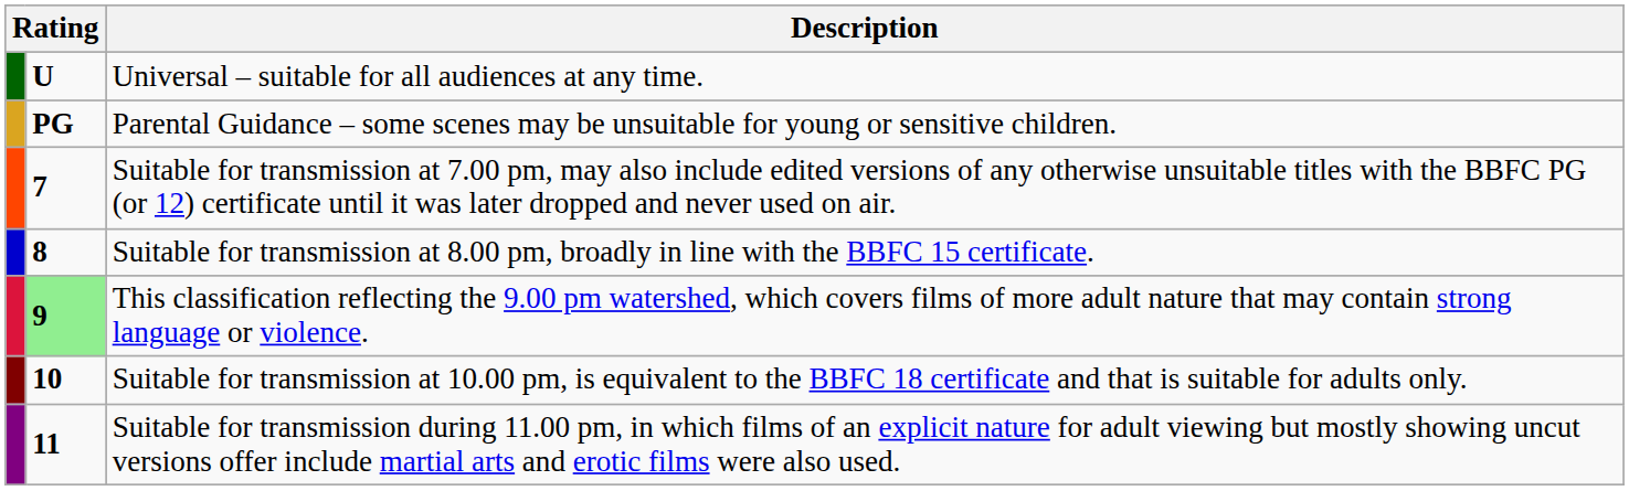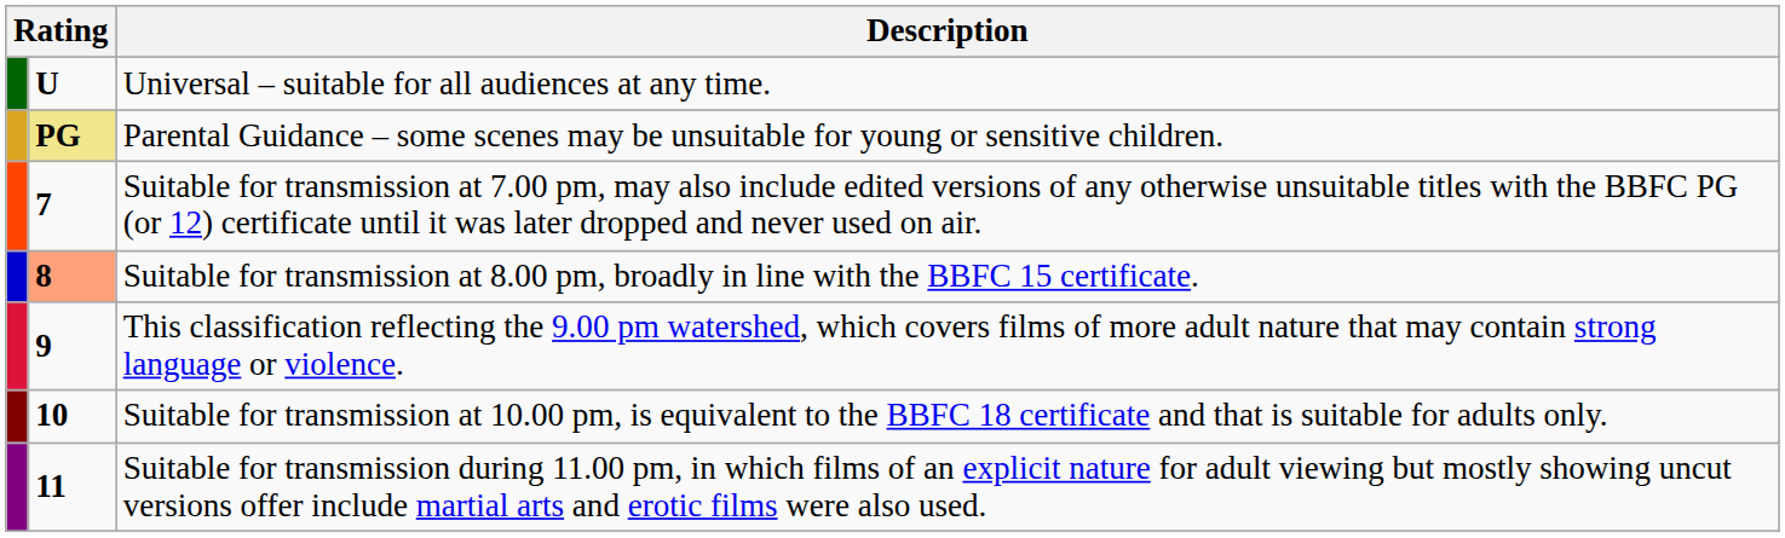row 3 | column 2: no background -> khaki background
row 5 | column 2: no background -> lightsalmon background
row 6 | column 2: lightgreen background -> no background
